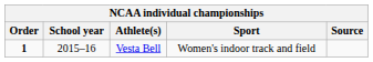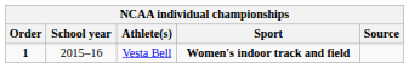Vesta Bell | Sport: normal -> bold
